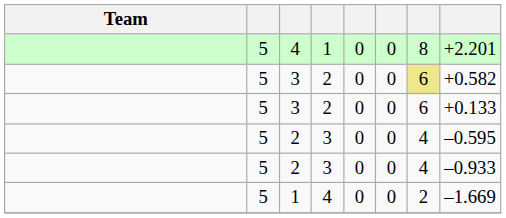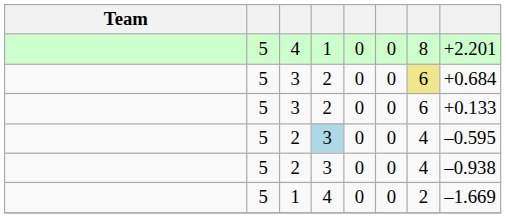row 3 | column 8: +0.582 -> +0.684
row 5 | column 4: no background -> lightblue background
row 6 | column 8: –0.933 -> –0.938
